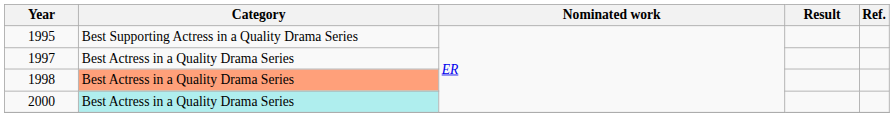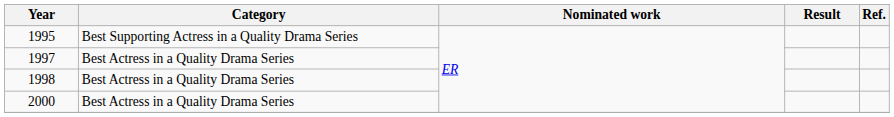1998 | Category: lightsalmon background -> no background
2000 | Category: paleturquoise background -> no background
